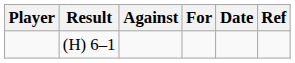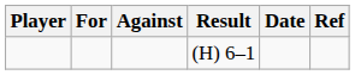columns swapped: For <-> Result
